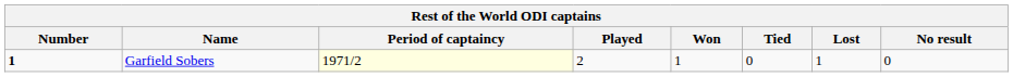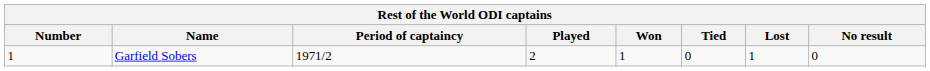Garfield Sobers | Number: bold -> normal
Garfield Sobers | Period of captaincy: lightyellow background -> no background
